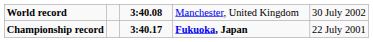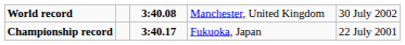Championship record | column 4: bold -> normal
